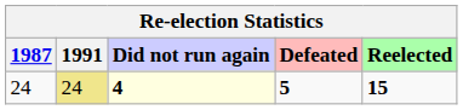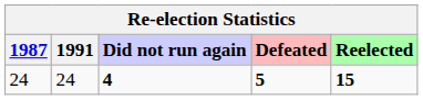row 3 | 1991: khaki background -> no background
row 3 | Did not run again: lightyellow background -> no background
